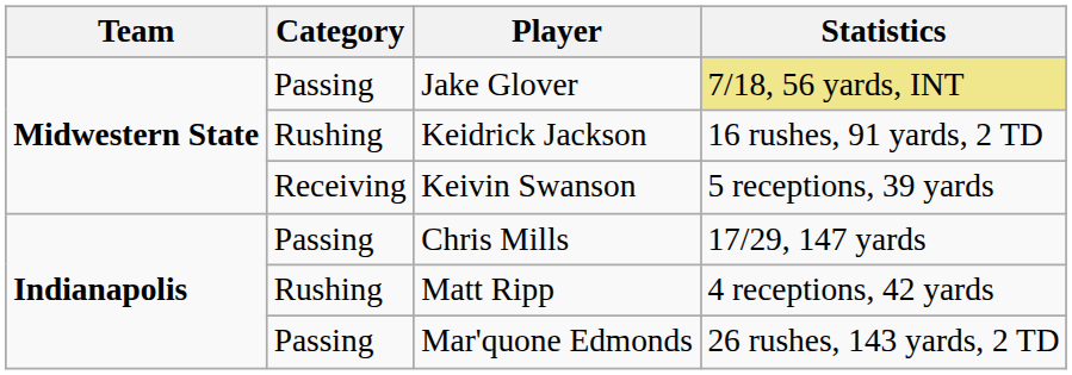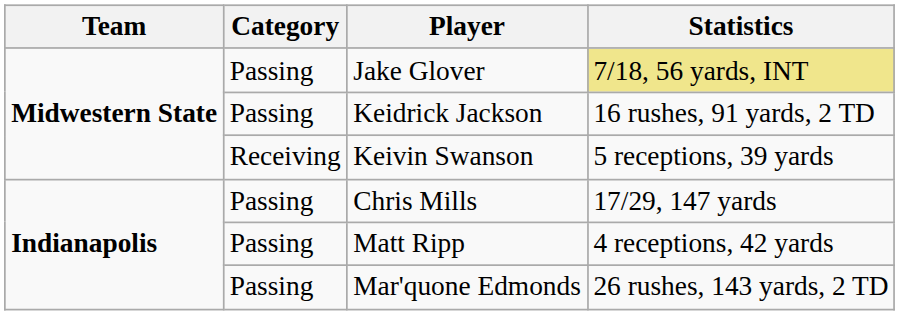Keidrick Jackson | Category: Rushing -> Passing
Matt Ripp | Category: Rushing -> Passing
